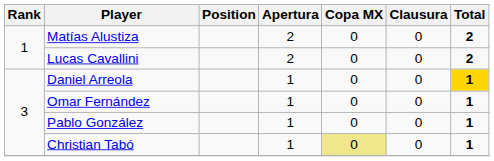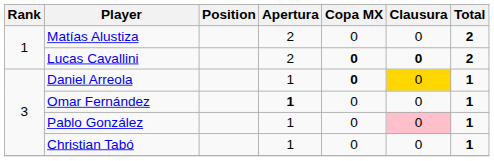Lucas Cavallini | Copa MX: normal -> bold
Lucas Cavallini | Clausura: normal -> bold
Daniel Arreola | Copa MX: normal -> bold
Daniel Arreola | Clausura: no background -> gold background
Daniel Arreola | Total: gold background -> no background
Omar Fernández | Apertura: normal -> bold
Pablo González | Clausura: no background -> pink background
Christian Tabó | Copa MX: khaki background -> no background
